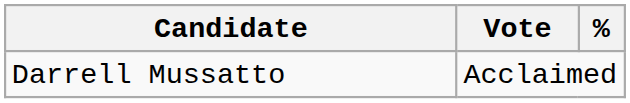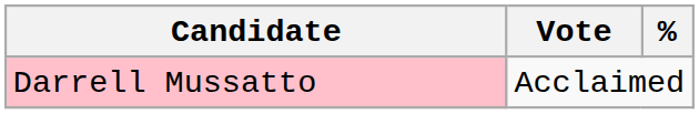Darrell Mussatto | Candidate: no background -> pink background
